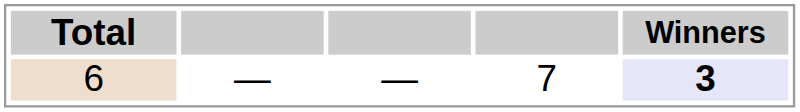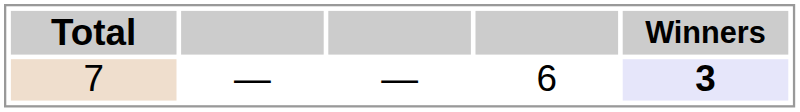row 2 | Total: 6 -> 7
row 2 | column 4: 7 -> 6
